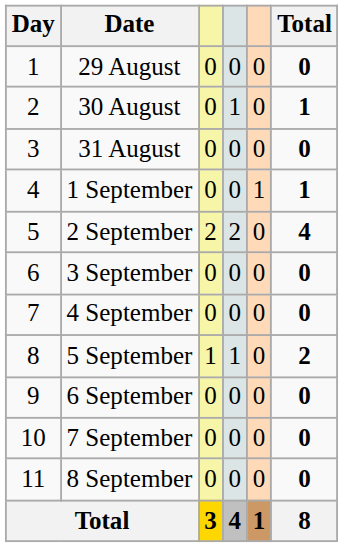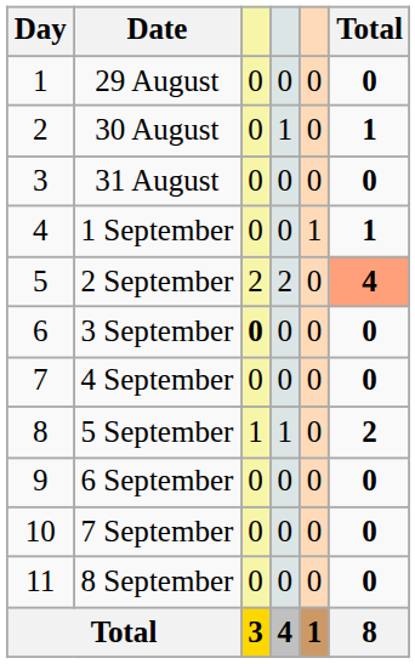2 September | Total: no background -> lightsalmon background
3 September | column 3: normal -> bold
